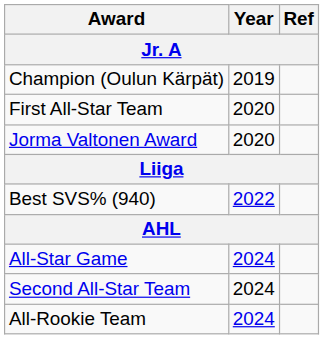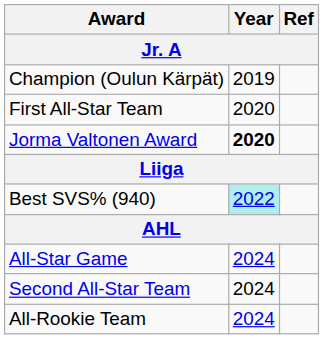Jorma Valtonen Award | Year: normal -> bold
Best SVS% (940) | Year: no background -> paleturquoise background
